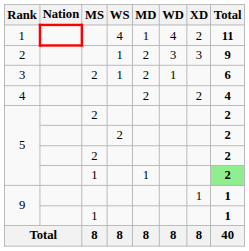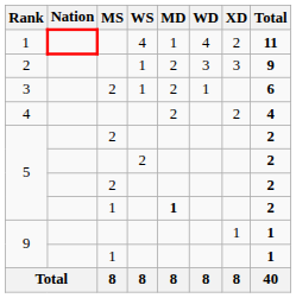5 / 1 | MD: normal -> bold
5 / 1 | Total: lightgreen background -> no background
